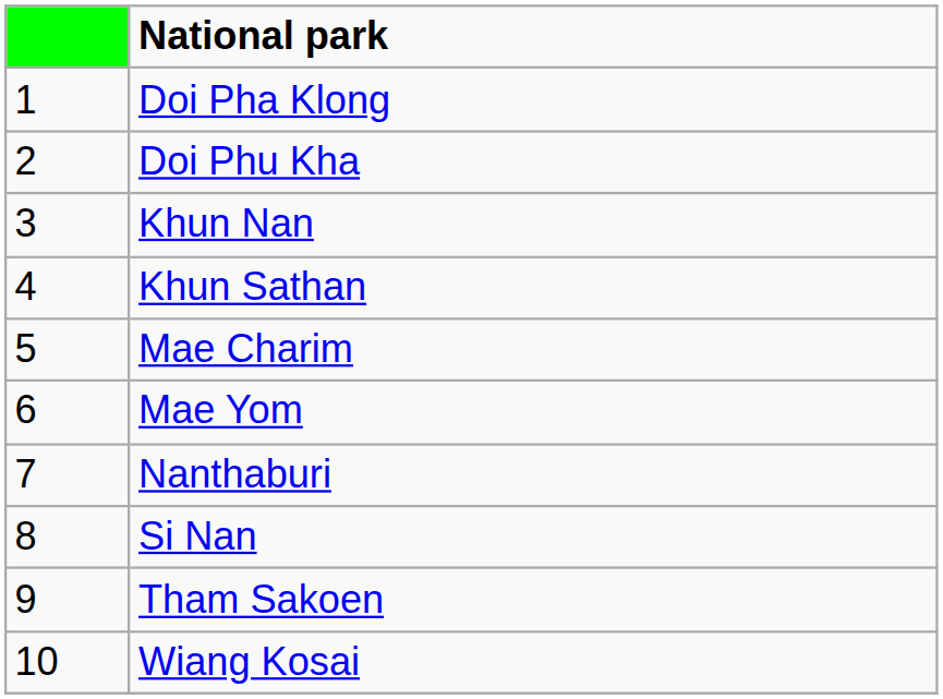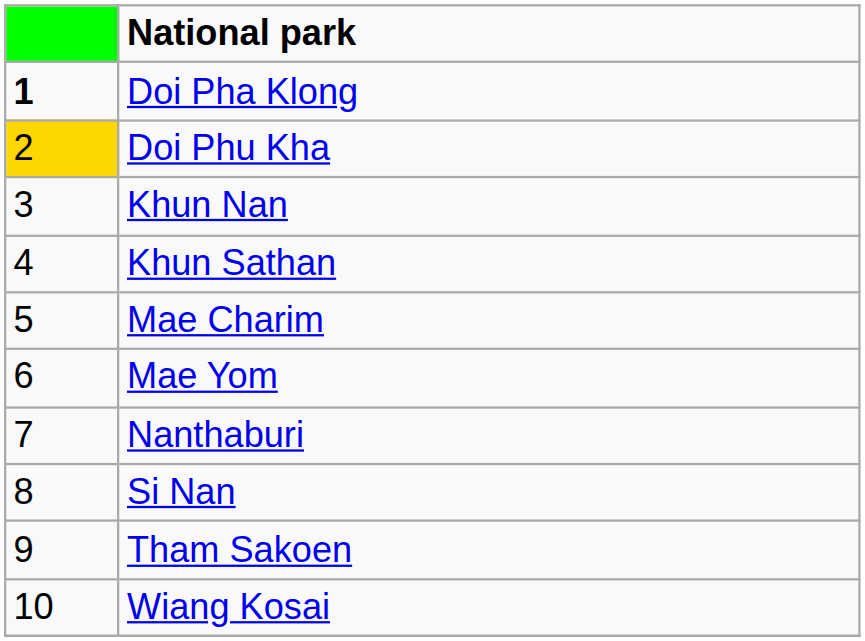Doi Pha Klong | column 1: normal -> bold
Doi Phu Kha | column 1: no background -> gold background
